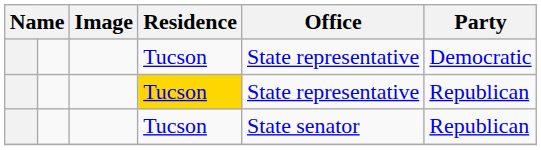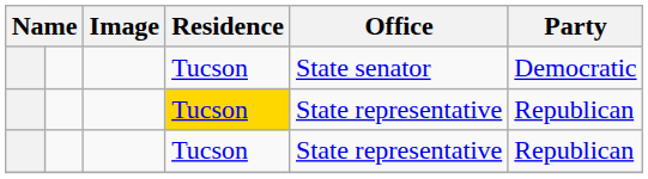row 2 | Office: State representative -> State senator
row 4 | Office: State senator -> State representative
